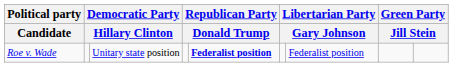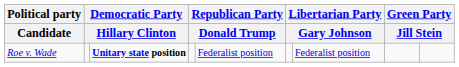Roe v. Wade | column 3: normal -> bold
Roe v. Wade | column 5: bold -> normal
